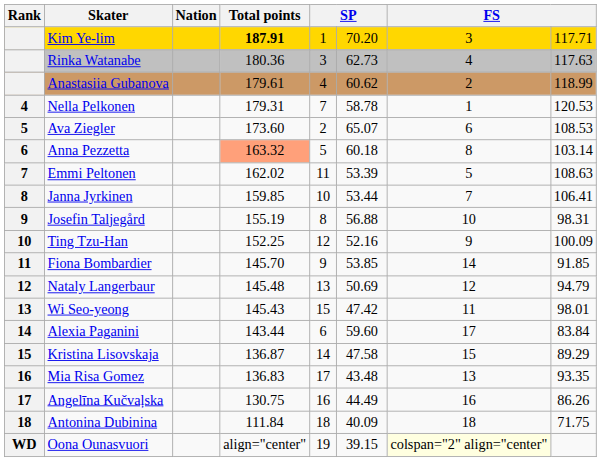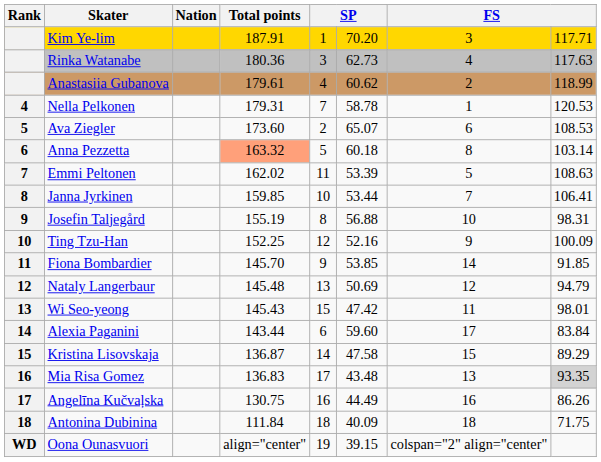Kim Ye-lim | Total points: bold -> normal
Mia Risa Gomez | column 8: no background -> lightgrey background
Oona Ounasvuori | column 7: lightyellow background -> no background
